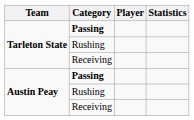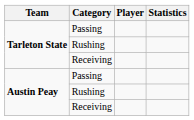Tarleton State / Passing | Category: bold -> normal
Austin Peay / Passing | Category: bold -> normal
